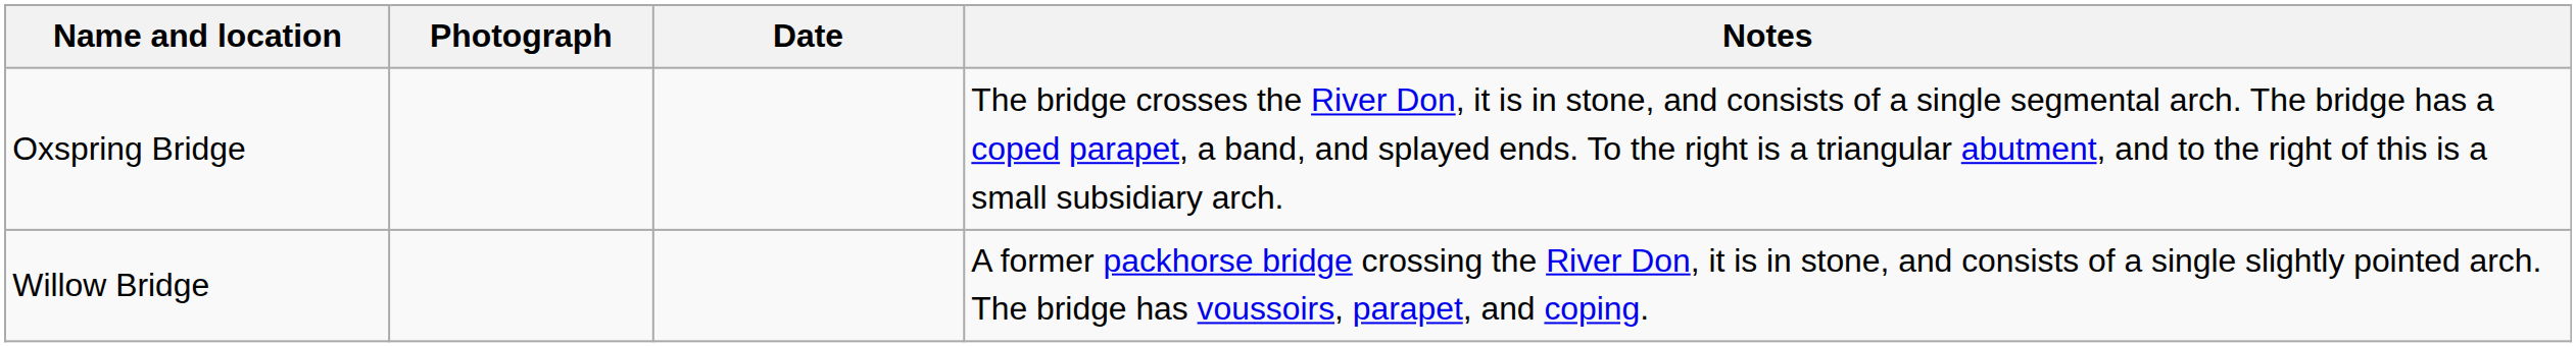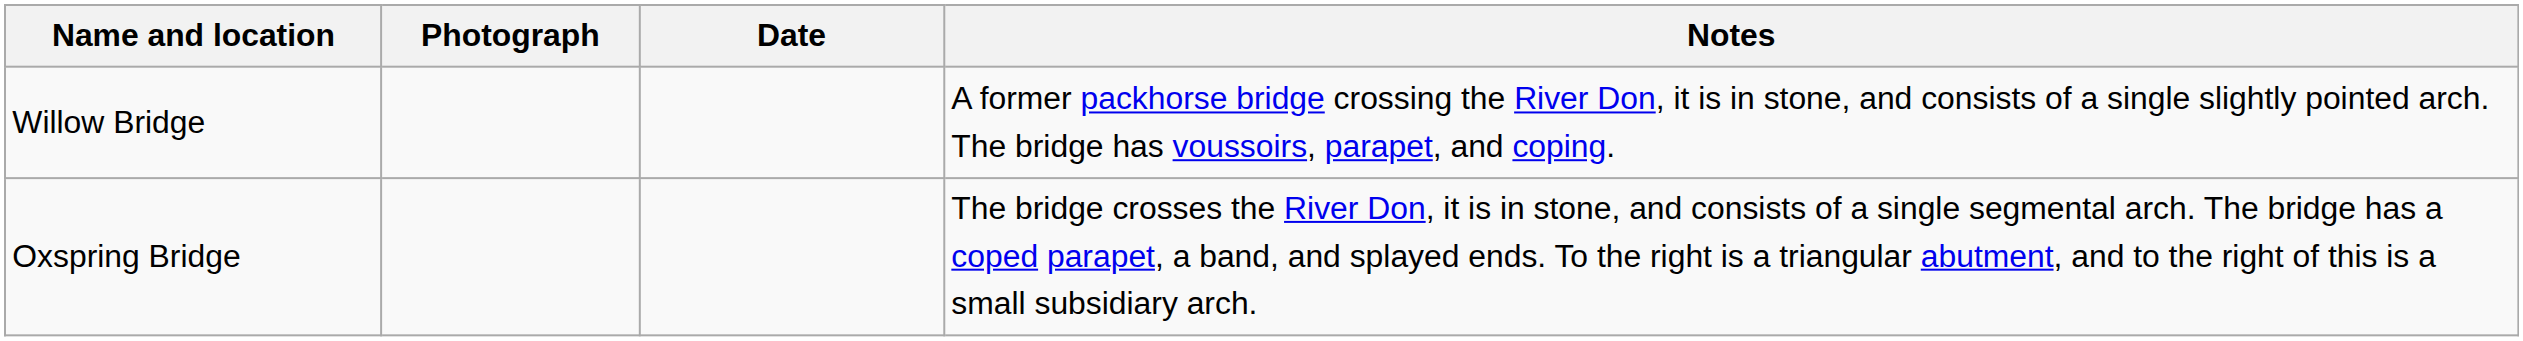rows swapped: Willow Bridge <-> Oxspring Bridge
